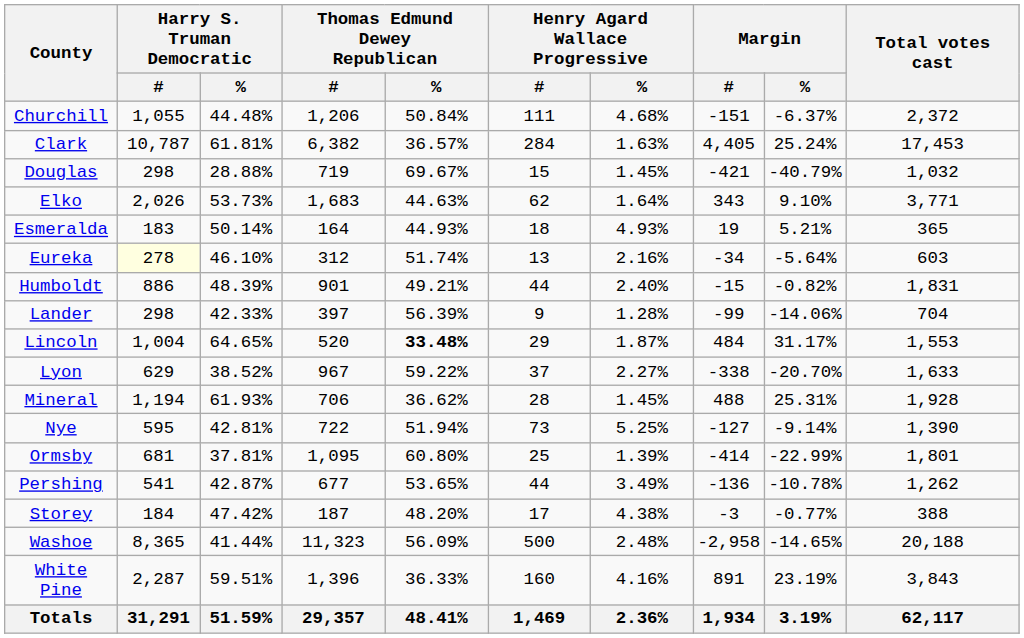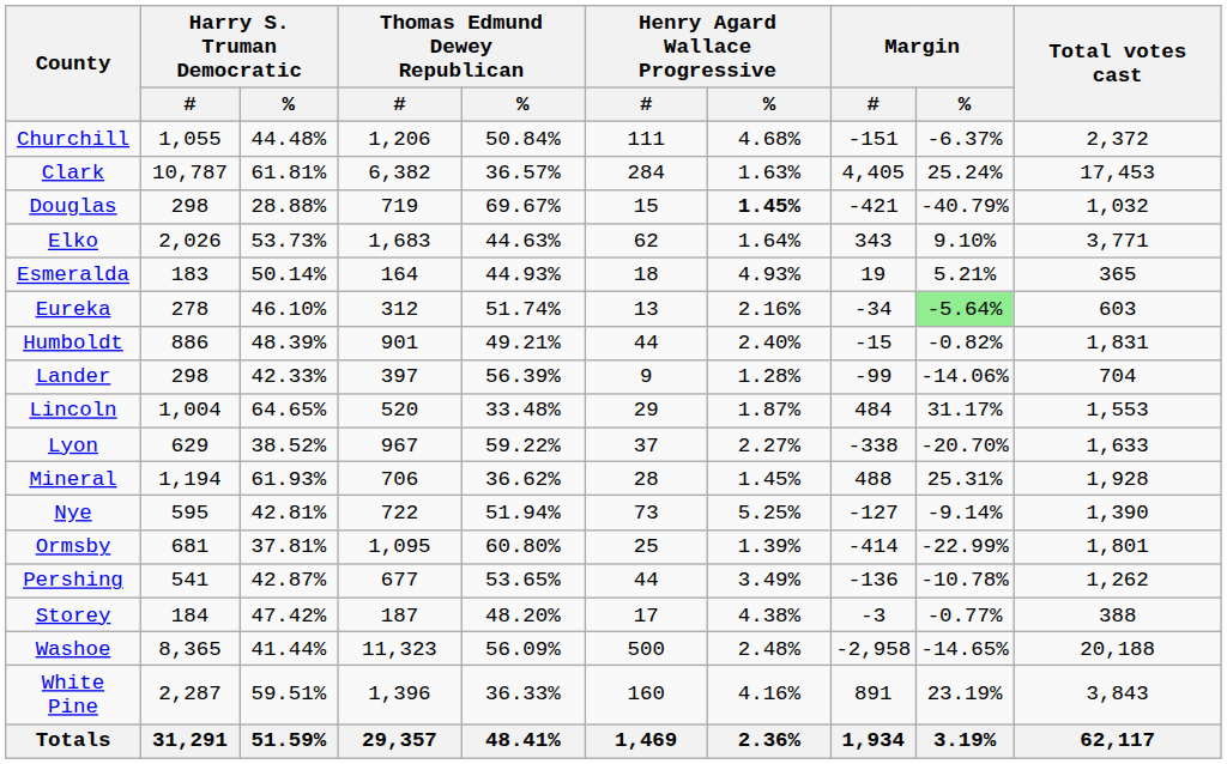Douglas | Henry Agard Wallace Progressive / %: normal -> bold
Eureka | Harry S. Truman Democratic / #: lightyellow background -> no background
Eureka | Margin / %: no background -> lightgreen background
Lincoln | Thomas Edmund Dewey Republican / %: bold -> normal
